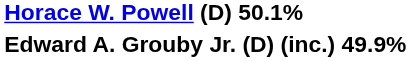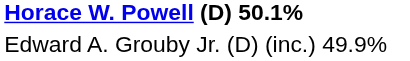row 2 | column 1: bold -> normal
